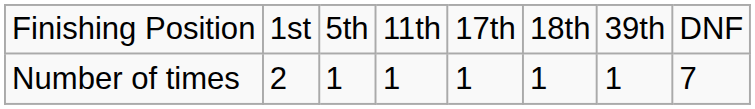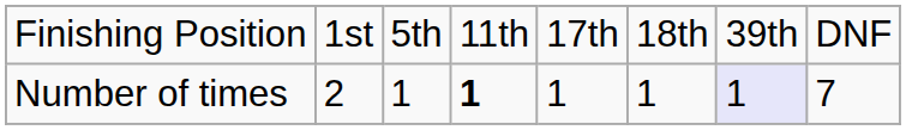Number of times | column 4: normal -> bold
Number of times | column 7: no background -> lavender background
